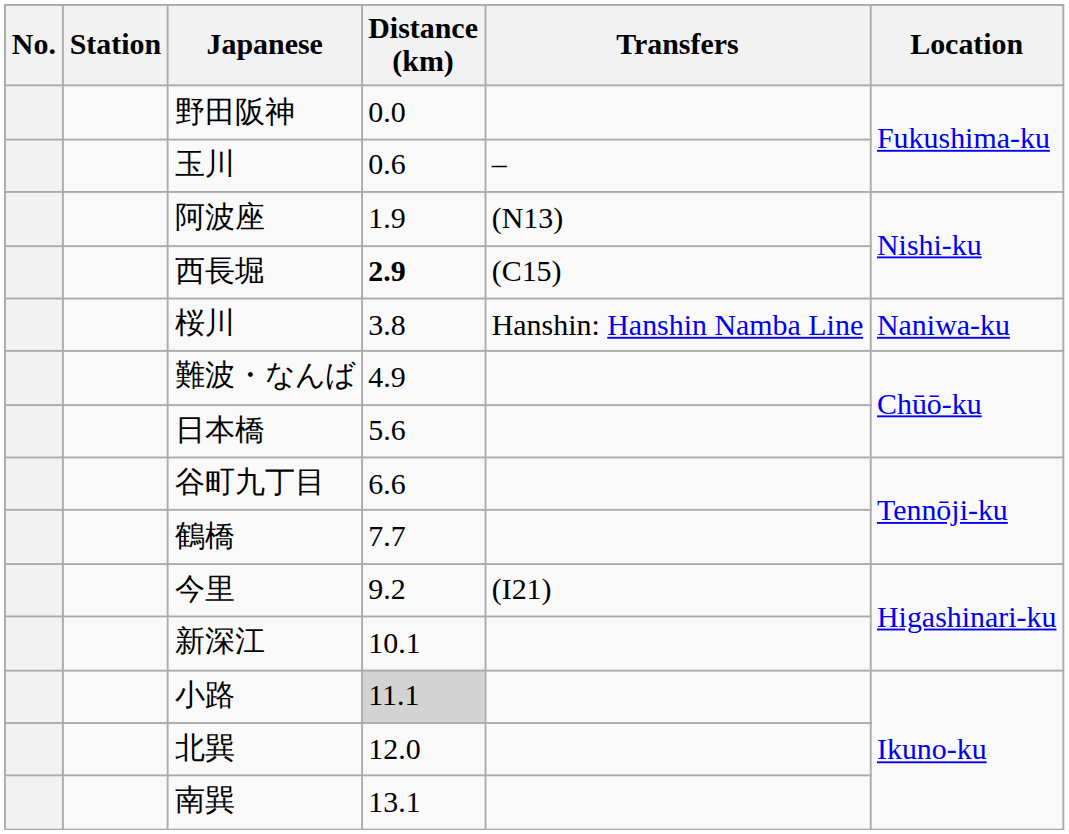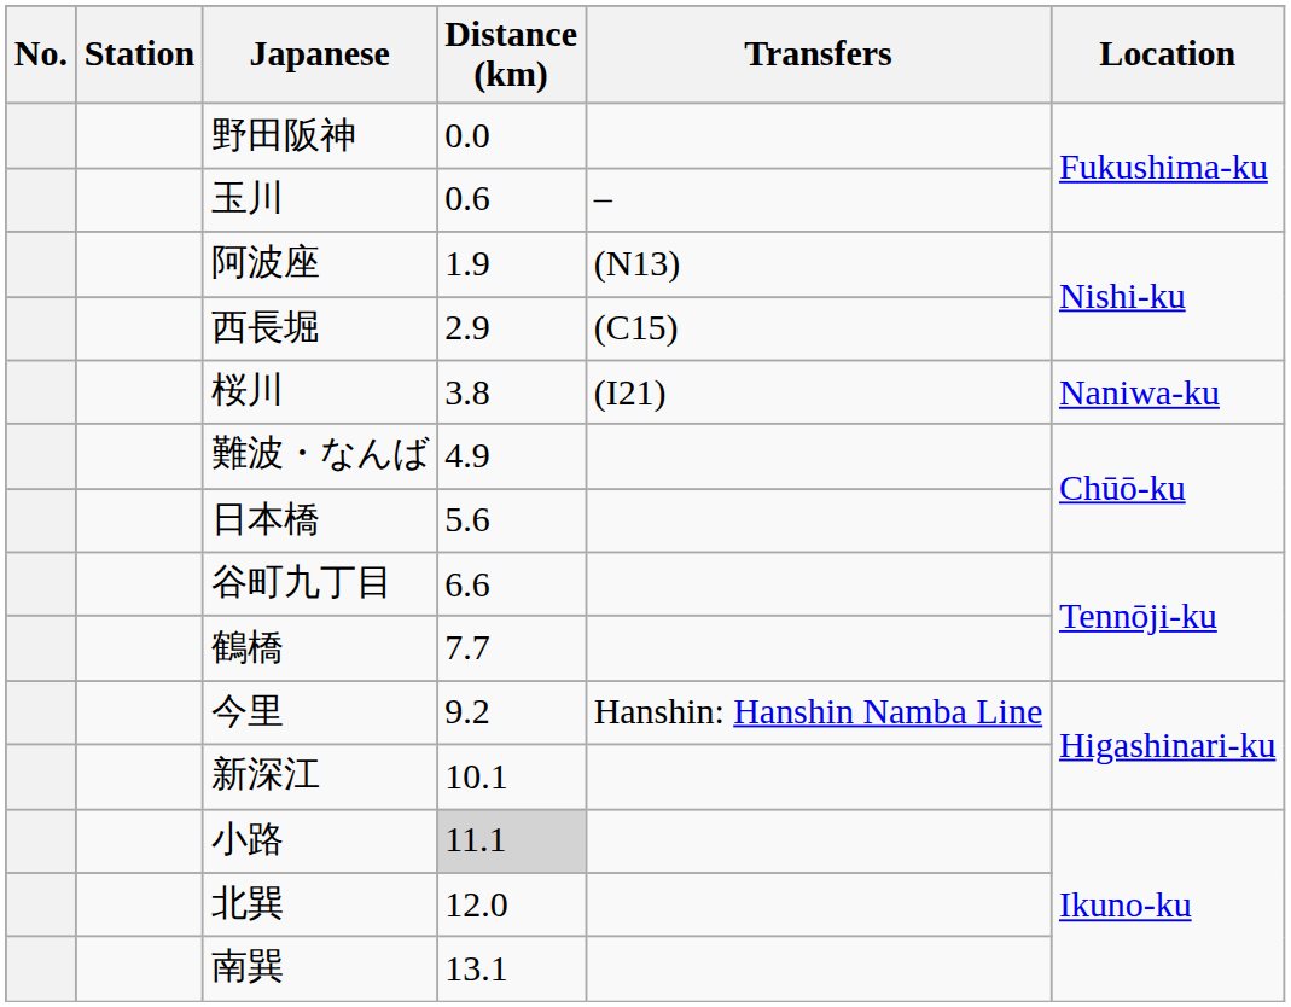西長堀 | Distance (km): bold -> normal
桜川 | Transfers: Hanshin: Hanshin Namba Line -> (I21)
今里 | Transfers: (I21) -> Hanshin: Hanshin Namba Line
